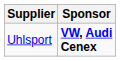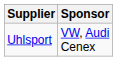Uhlsport | Sponsor: bold -> normal
